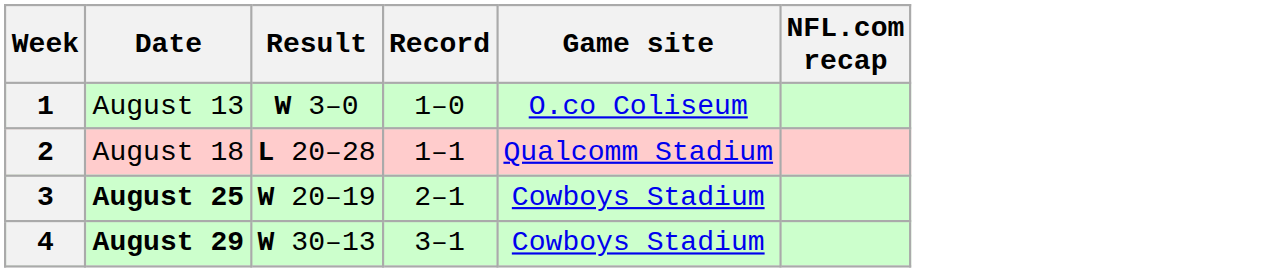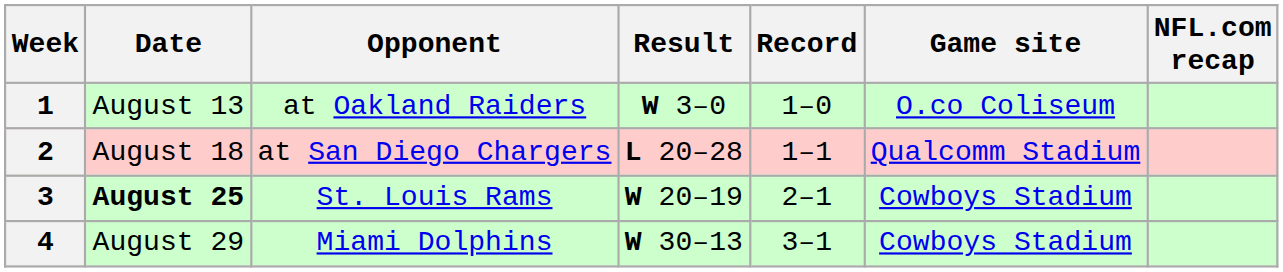+ column: Opponent | at Oakland Raiders | at San Diego Chargers | St. Louis Rams | Miami Dolphins
4 | Date: bold -> normal
